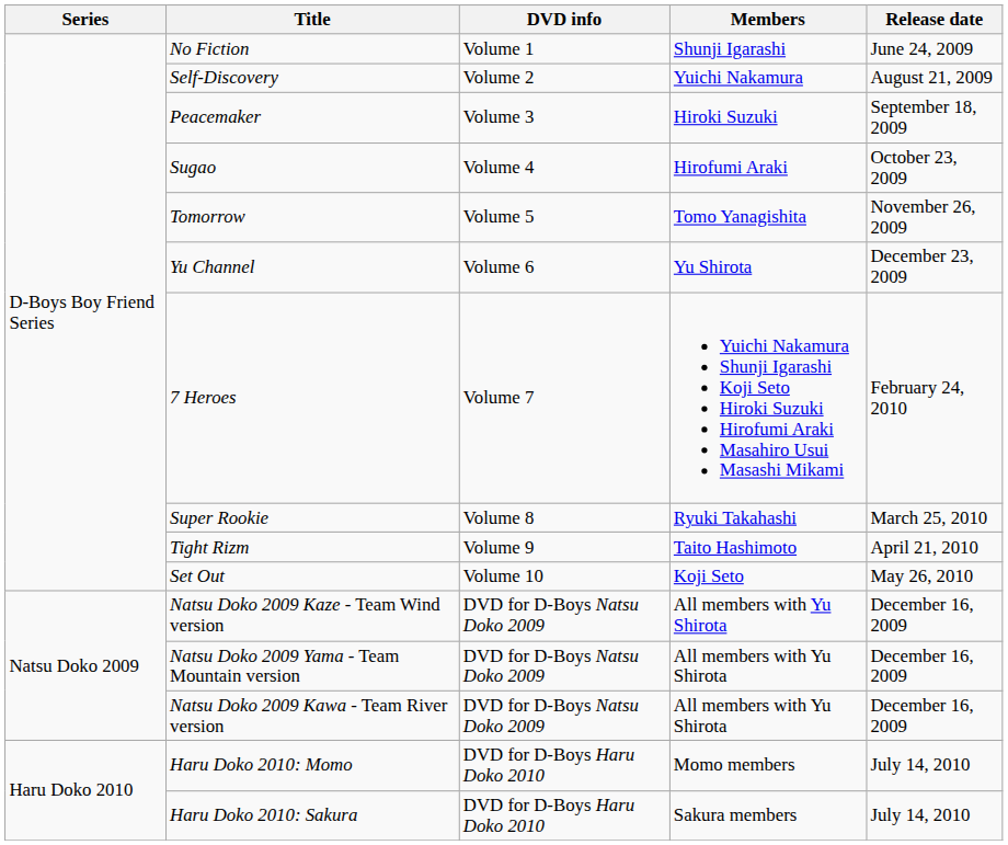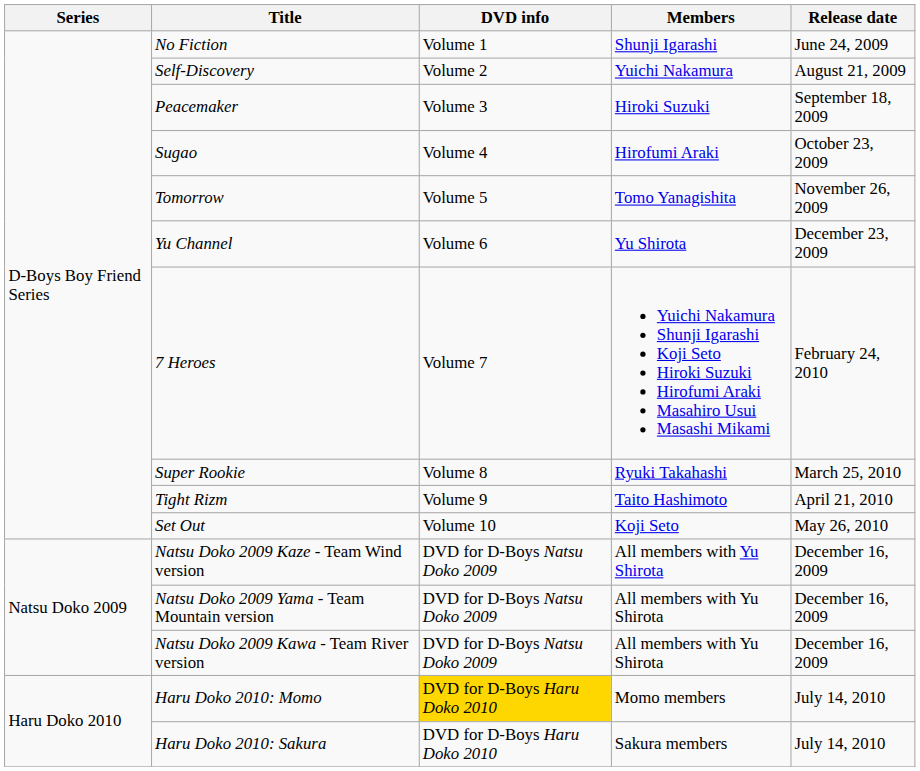Haru Doko 2010: Momo | DVD info: no background -> gold background
